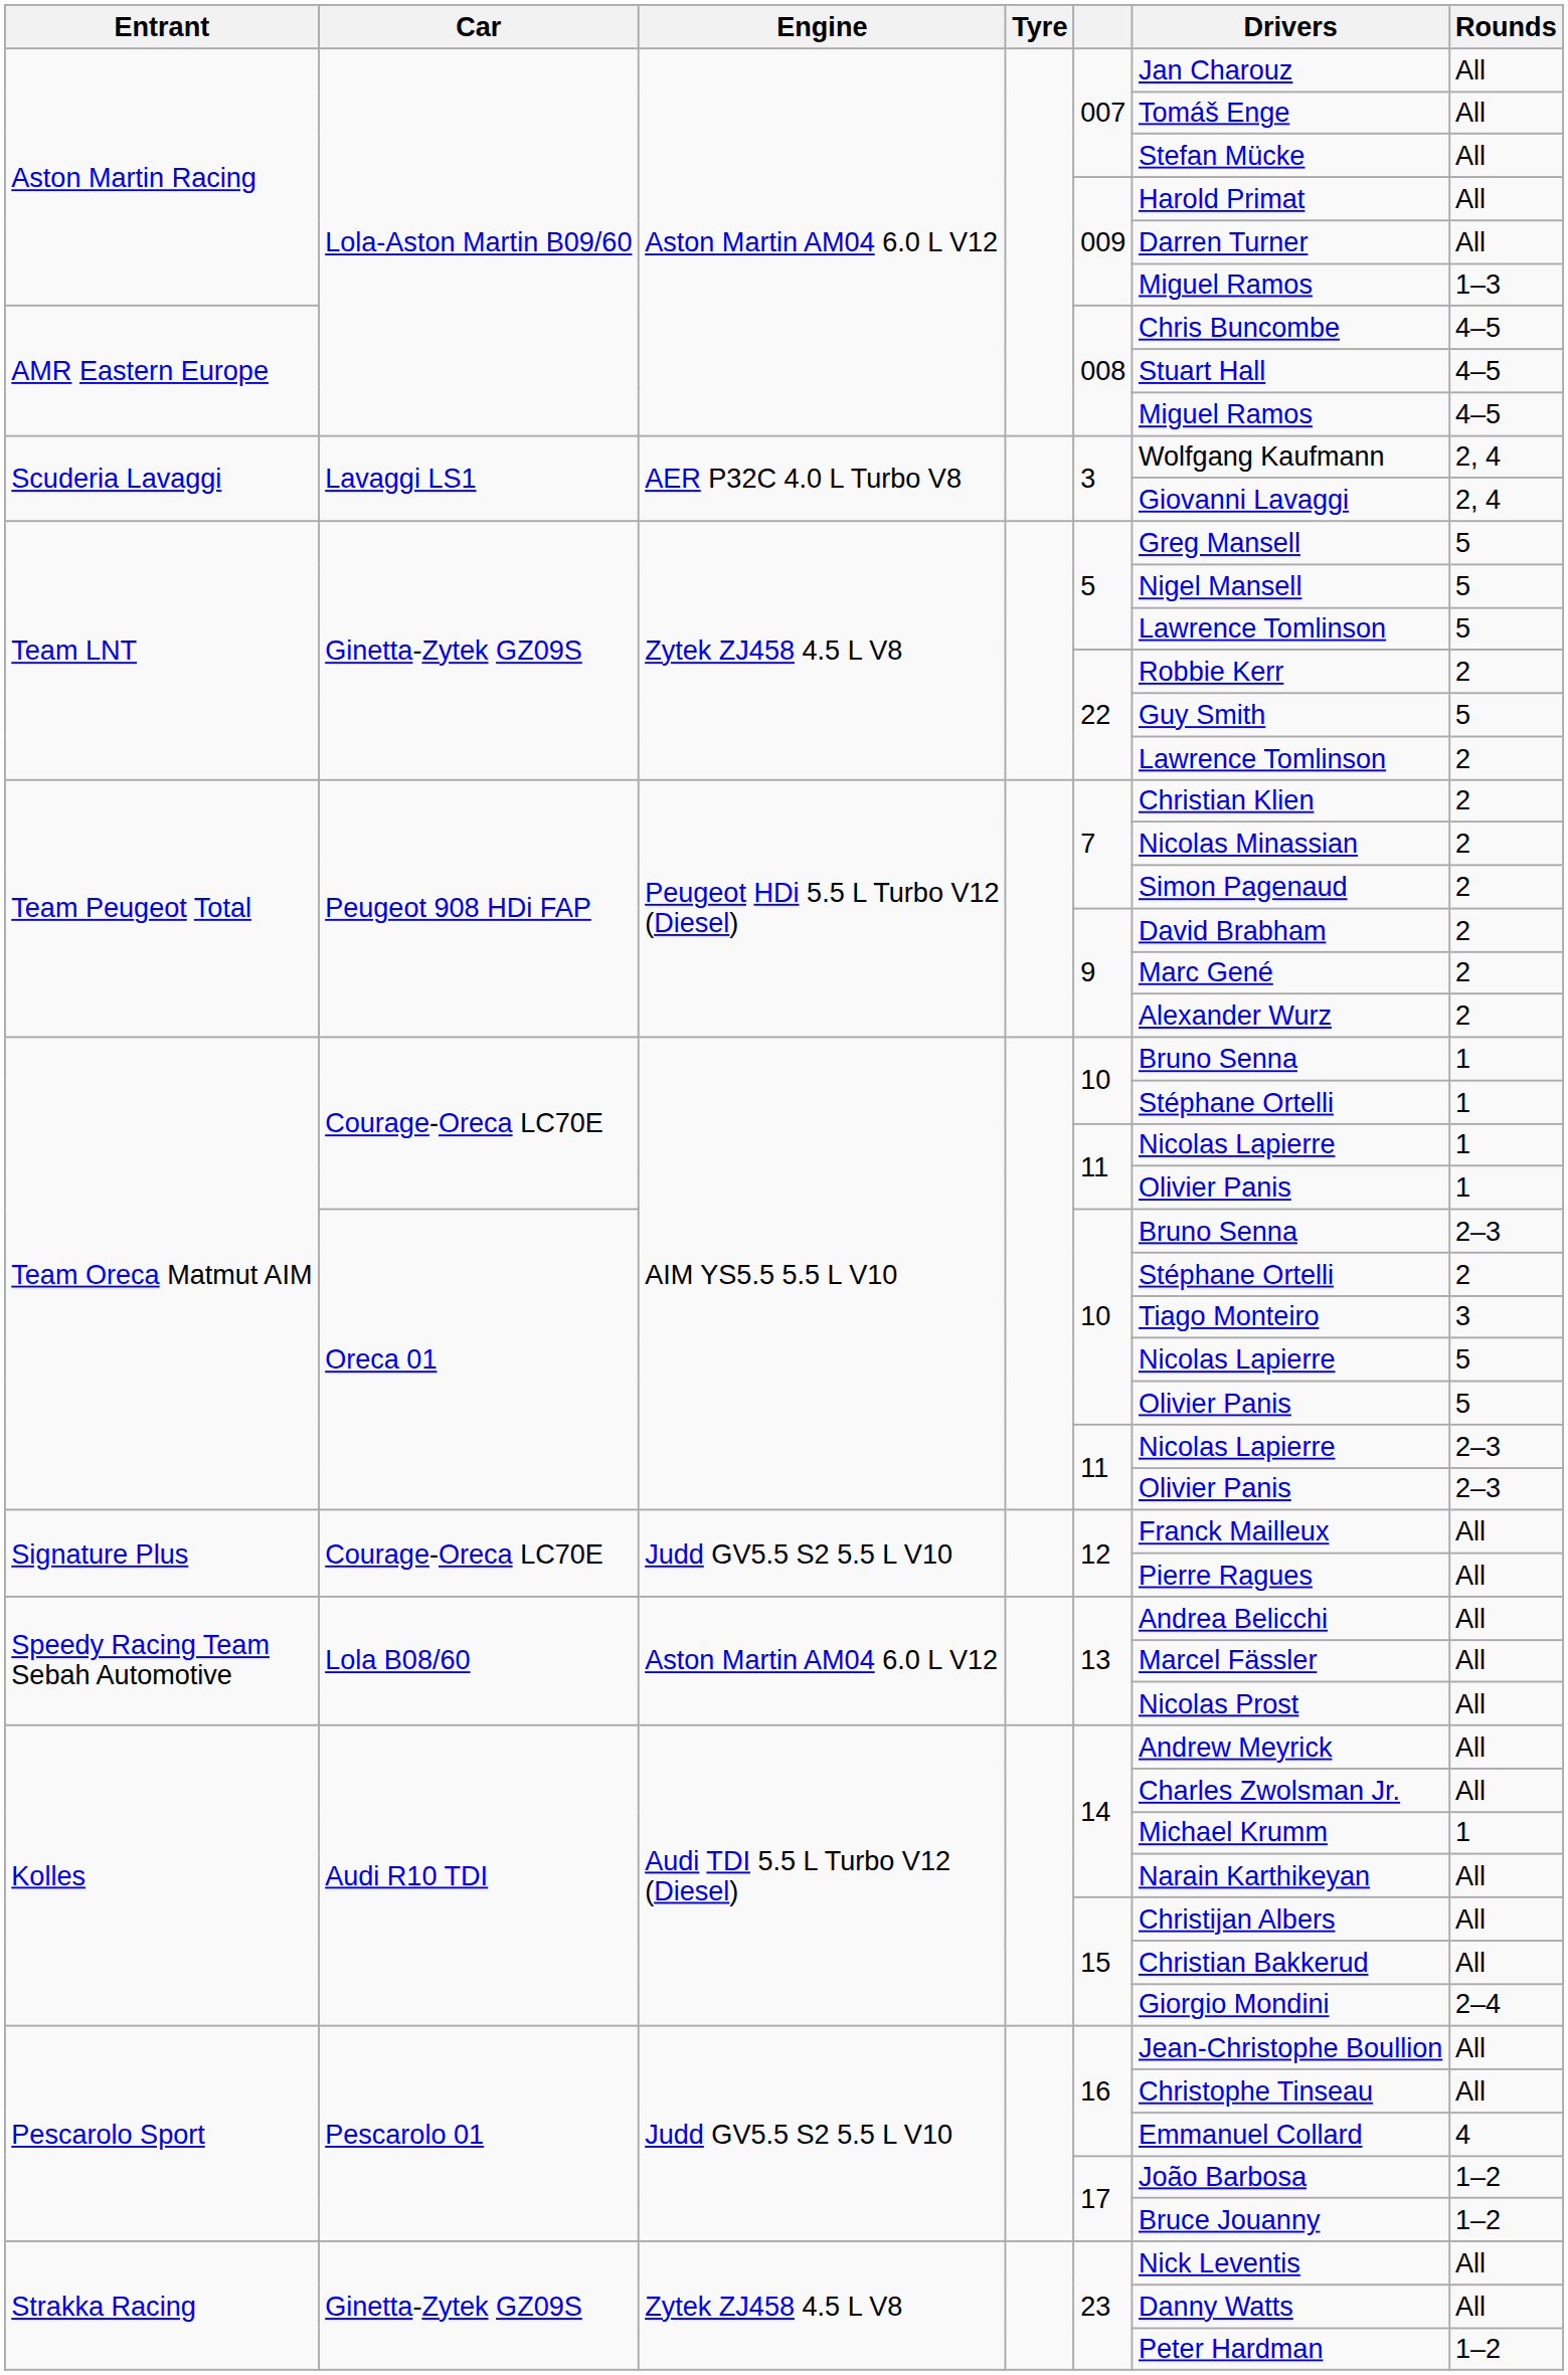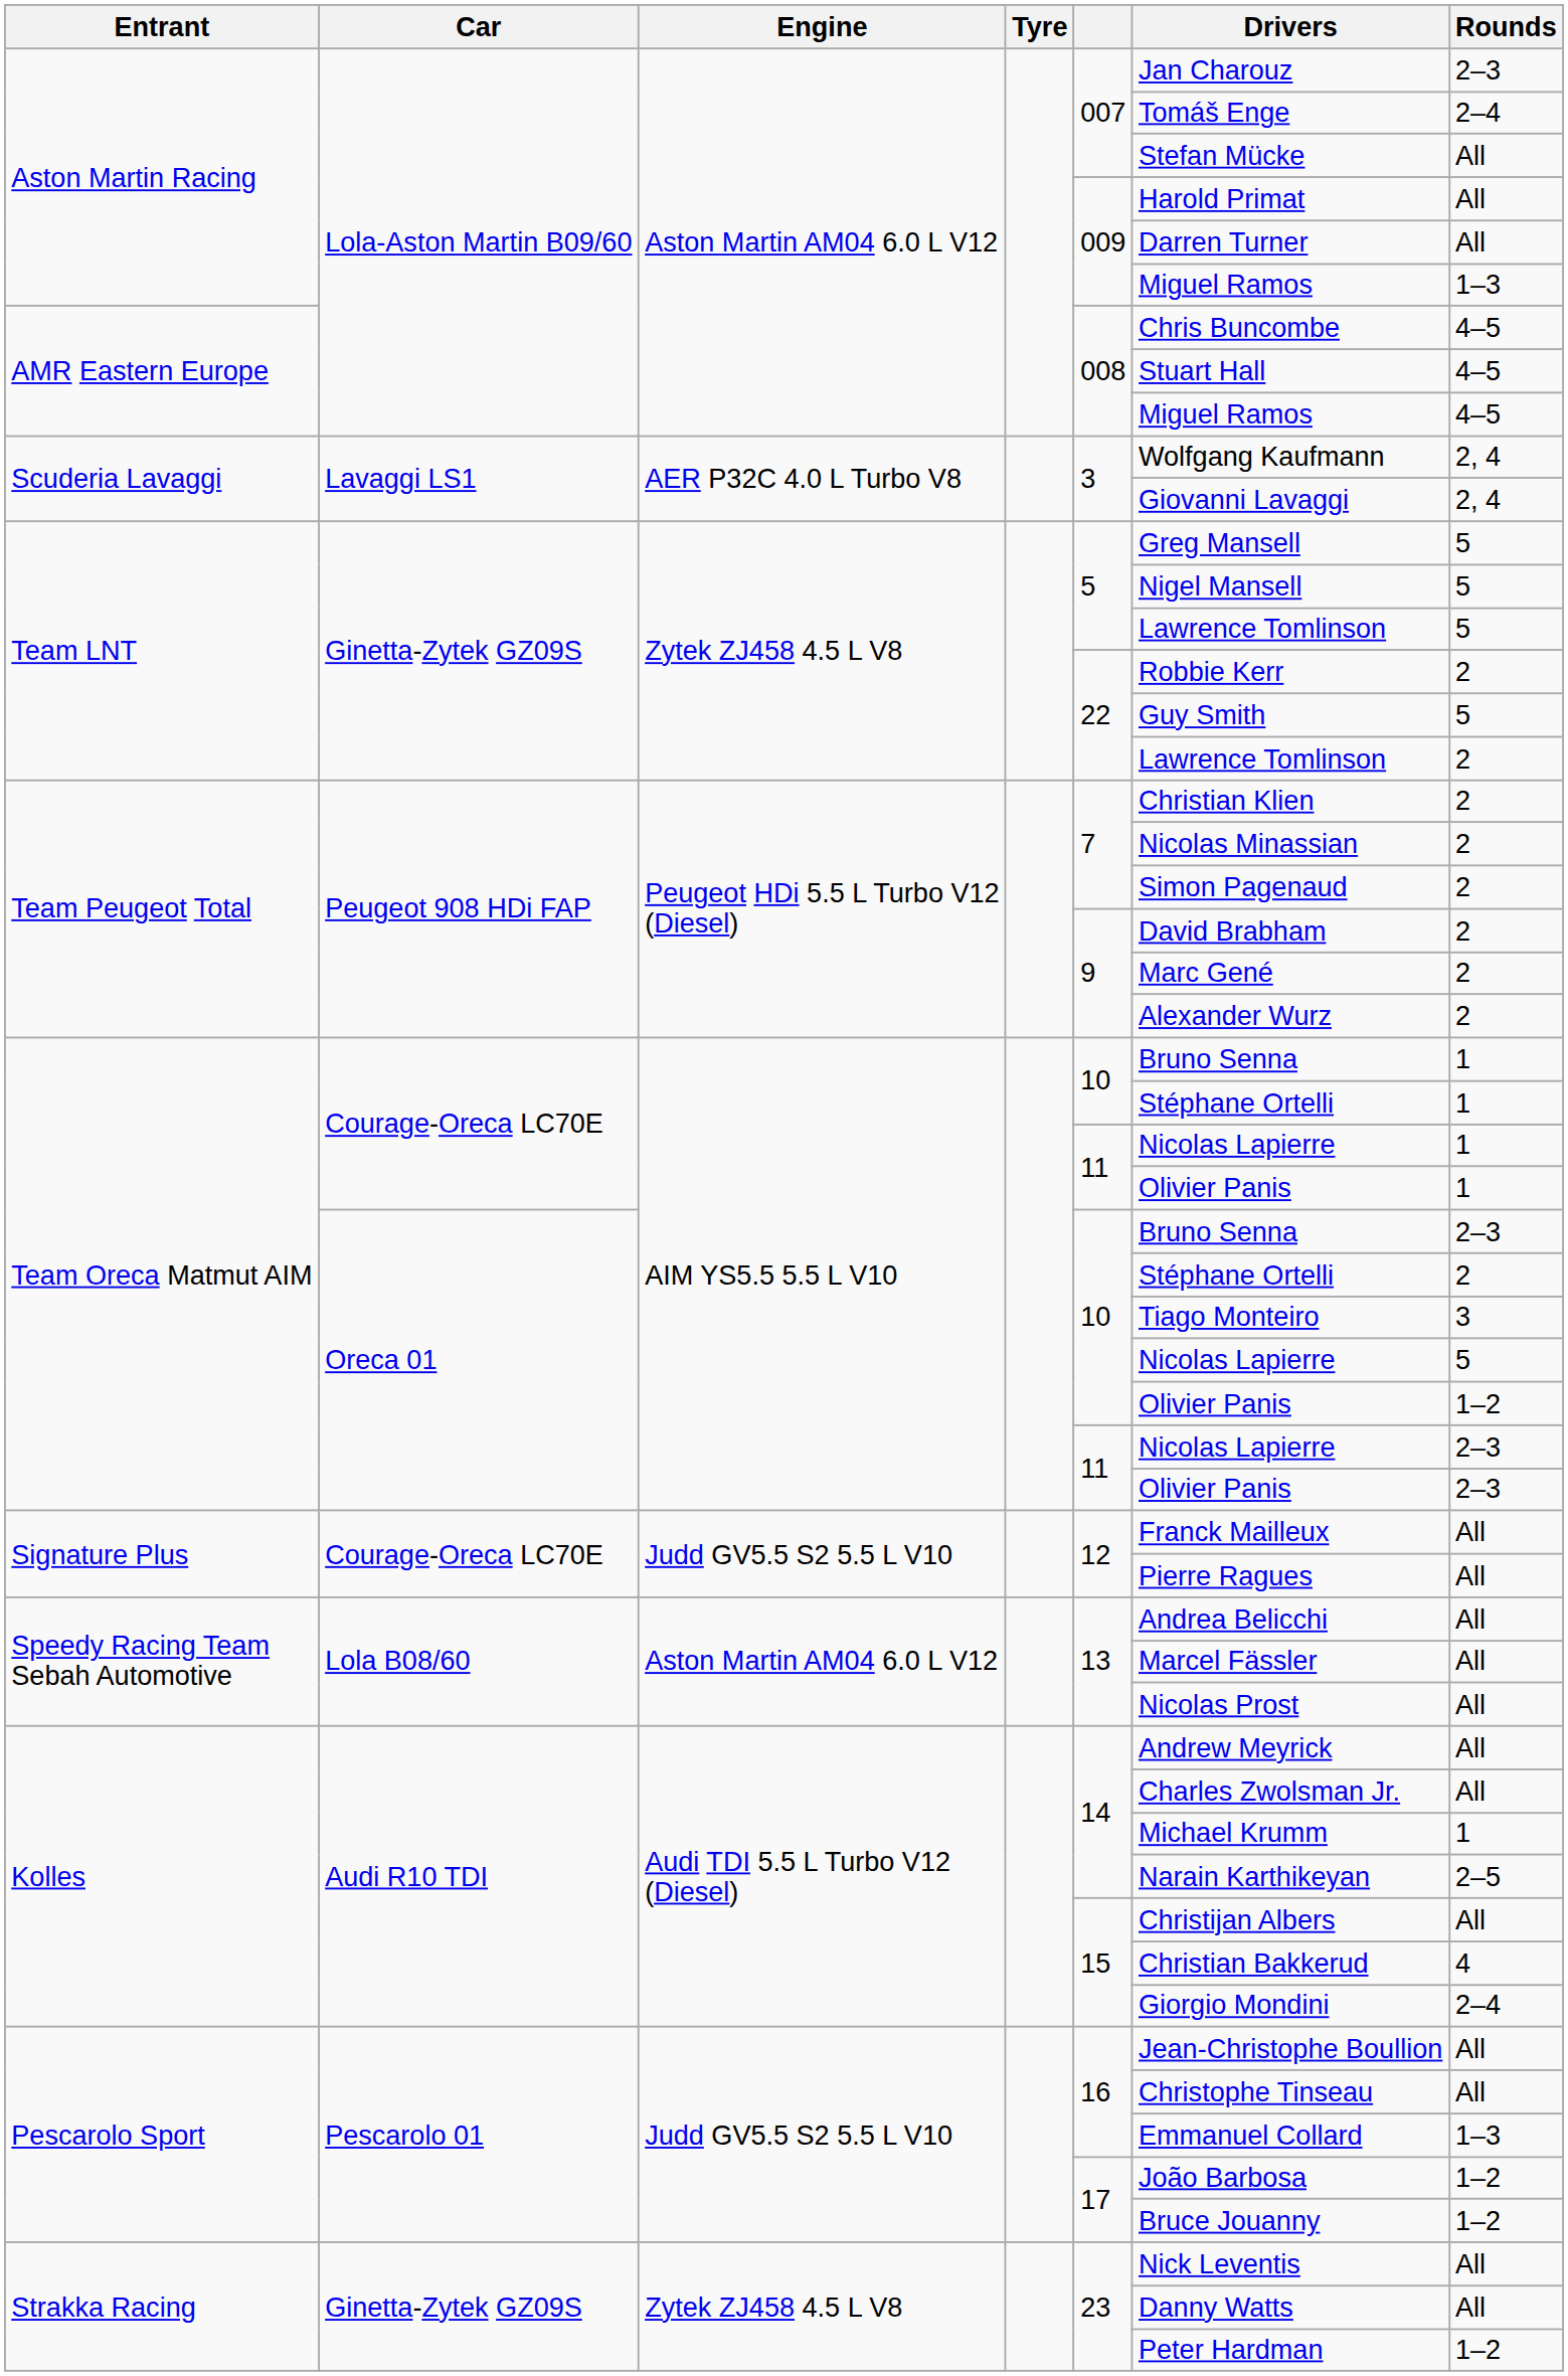row 2 | Rounds: All -> 2–3
row 3 | Rounds: All -> 2–4
row 33 | Rounds: 5 -> 1–2
row 44 | Rounds: All -> 2–5
row 46 | Rounds: All -> 4
row 50 | Rounds: 4 -> 1–3
